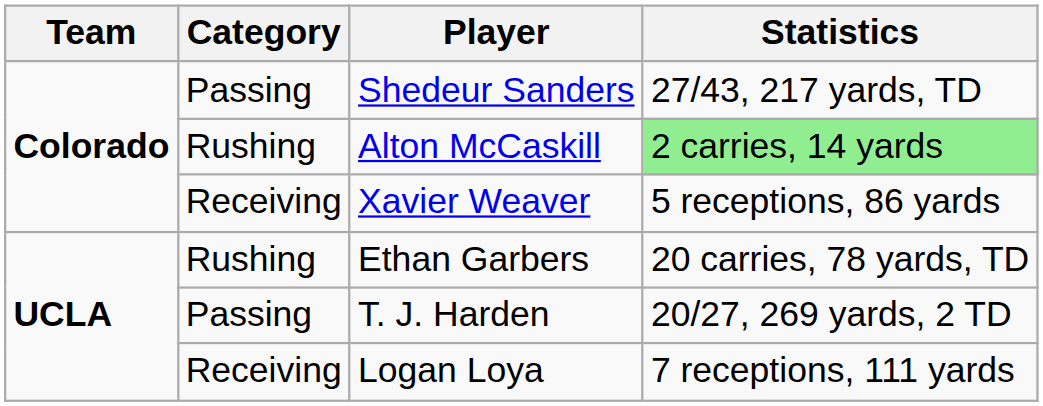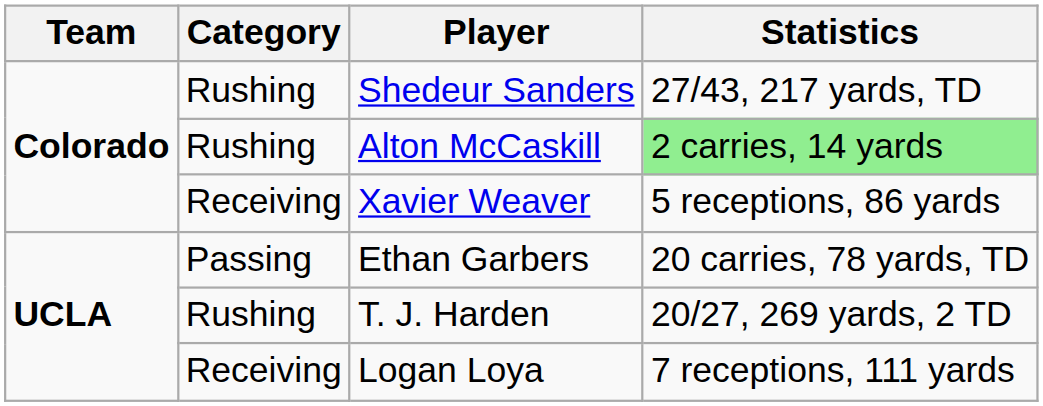Shedeur Sanders | Category: Passing -> Rushing
Ethan Garbers | Category: Rushing -> Passing
T. J. Harden | Category: Passing -> Rushing
